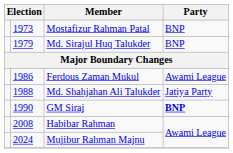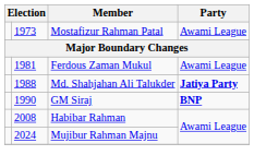Mostafizur Rahman Patal | Party: BNP -> Awami League
- row: 1979 | Md. Sirajul Huq Talukder | BNP
Ferdous Zaman Mukul | column 2: 1986 -> 1981
Md. Shahjahan Ali Talukder | Party: normal -> bold
